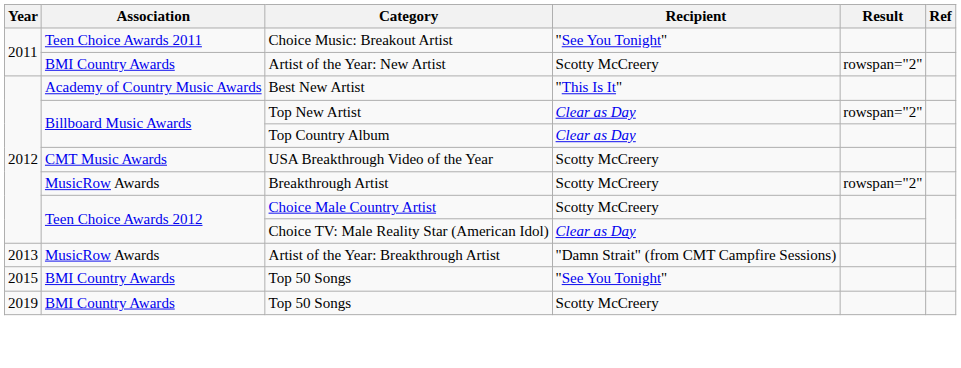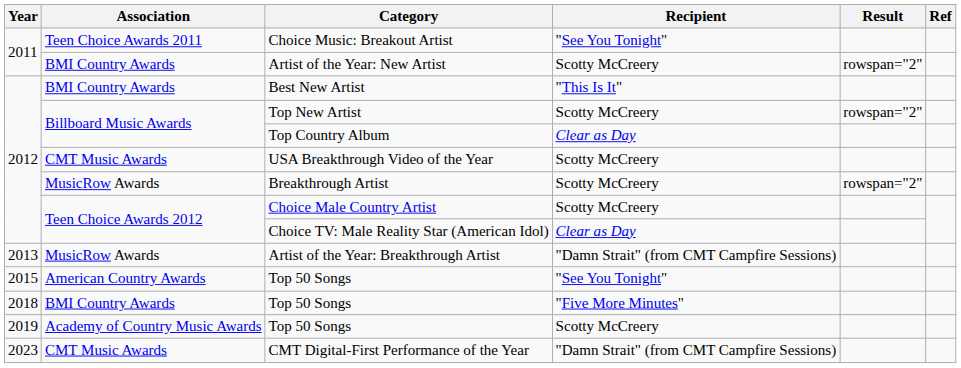Best New Artist | Association: Academy of Country Music Awards -> BMI Country Awards
Top New Artist | Recipient: Clear as Day -> Scotty McCreery
2015 / Top 50 Songs | Association: BMI Country Awards -> American Country Awards
+ row: 2018 | BMI Country Awards | Top 50 Songs | "Five More Minutes"
2019 / Top 50 Songs | Association: BMI Country Awards -> Academy of Country Music Awards
+ row: 2023 | CMT Music Awards | CMT Digital-First Performance of the Year | "Damn Strait" (from CMT Campfire Sessions)
